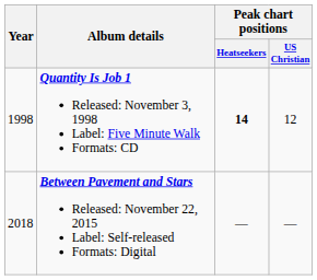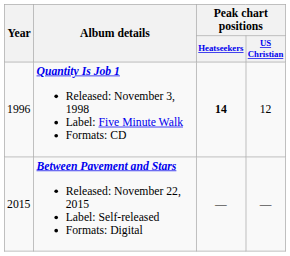row 3 | Year: 1998 -> 1996
row 4 | Year: 2018 -> 2015
